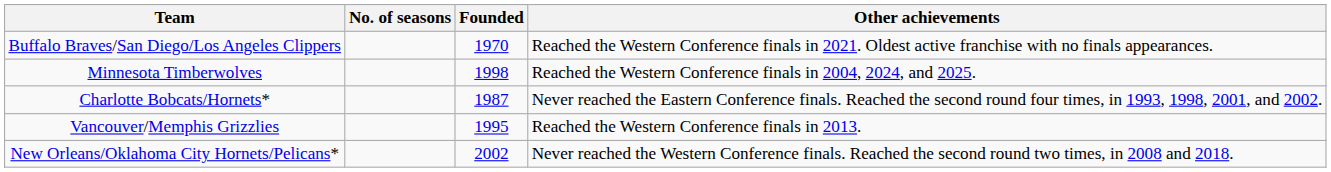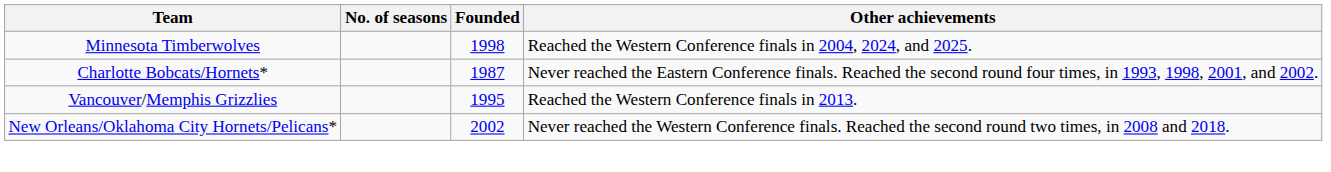- row: Buffalo Braves/San Diego/Los Angeles Clippers | 1970 | Reached the Western Conference finals in 2021. Oldest active franchise with no finals appearances.
